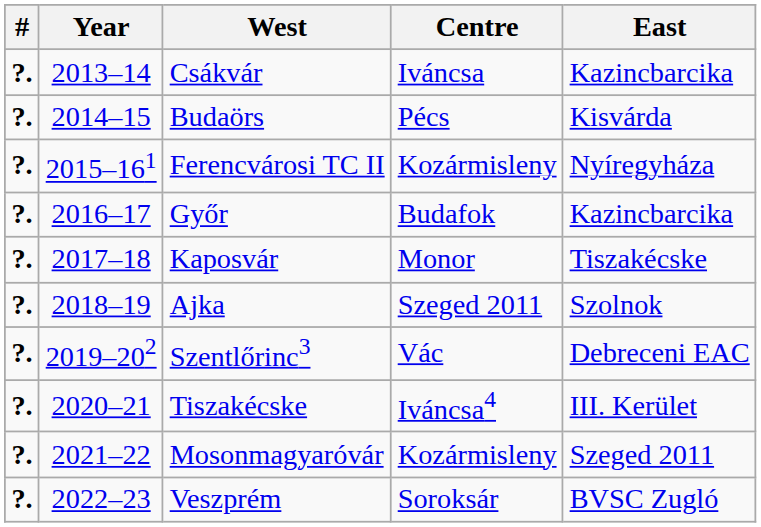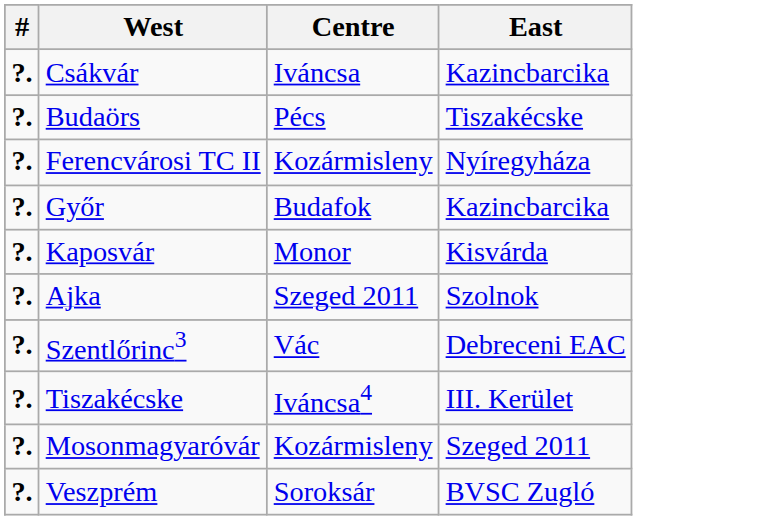- column: Year | 2013–14 | 2014–15 | 2015–161 | 2016–17 | 2017–18 | 2018–19 | 2019–202 | 2020–21 | 2021–22 | 2022–23
Budaörs | East: Kisvárda -> Tiszakécske
Kaposvár | East: Tiszakécske -> Kisvárda
